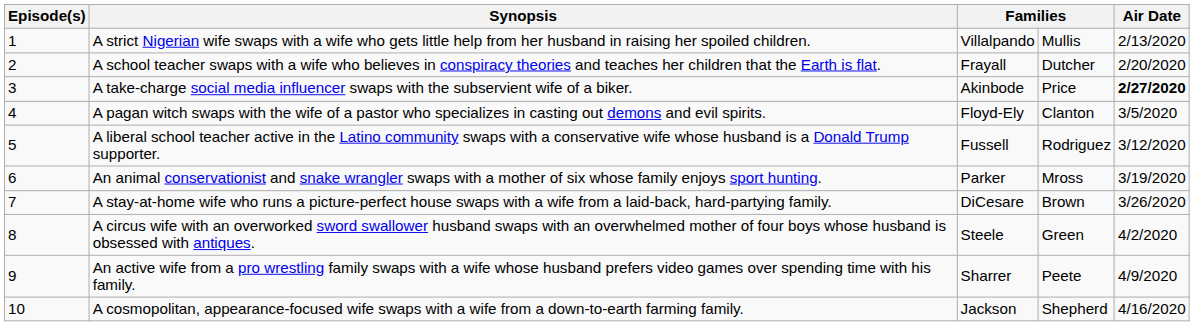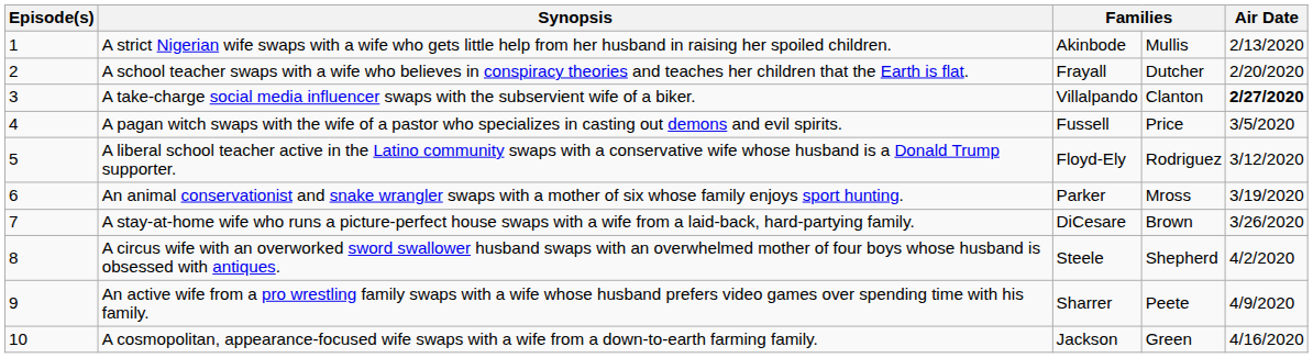row 2 | column 3: Villalpando -> Akinbode
row 4 | column 3: Akinbode -> Villalpando
row 4 | column 4: Price -> Clanton
row 5 | column 3: Floyd-Ely -> Fussell
row 5 | column 4: Clanton -> Price
row 6 | column 3: Fussell -> Floyd-Ely
row 9 | column 4: Green -> Shepherd
row 11 | column 4: Shepherd -> Green
